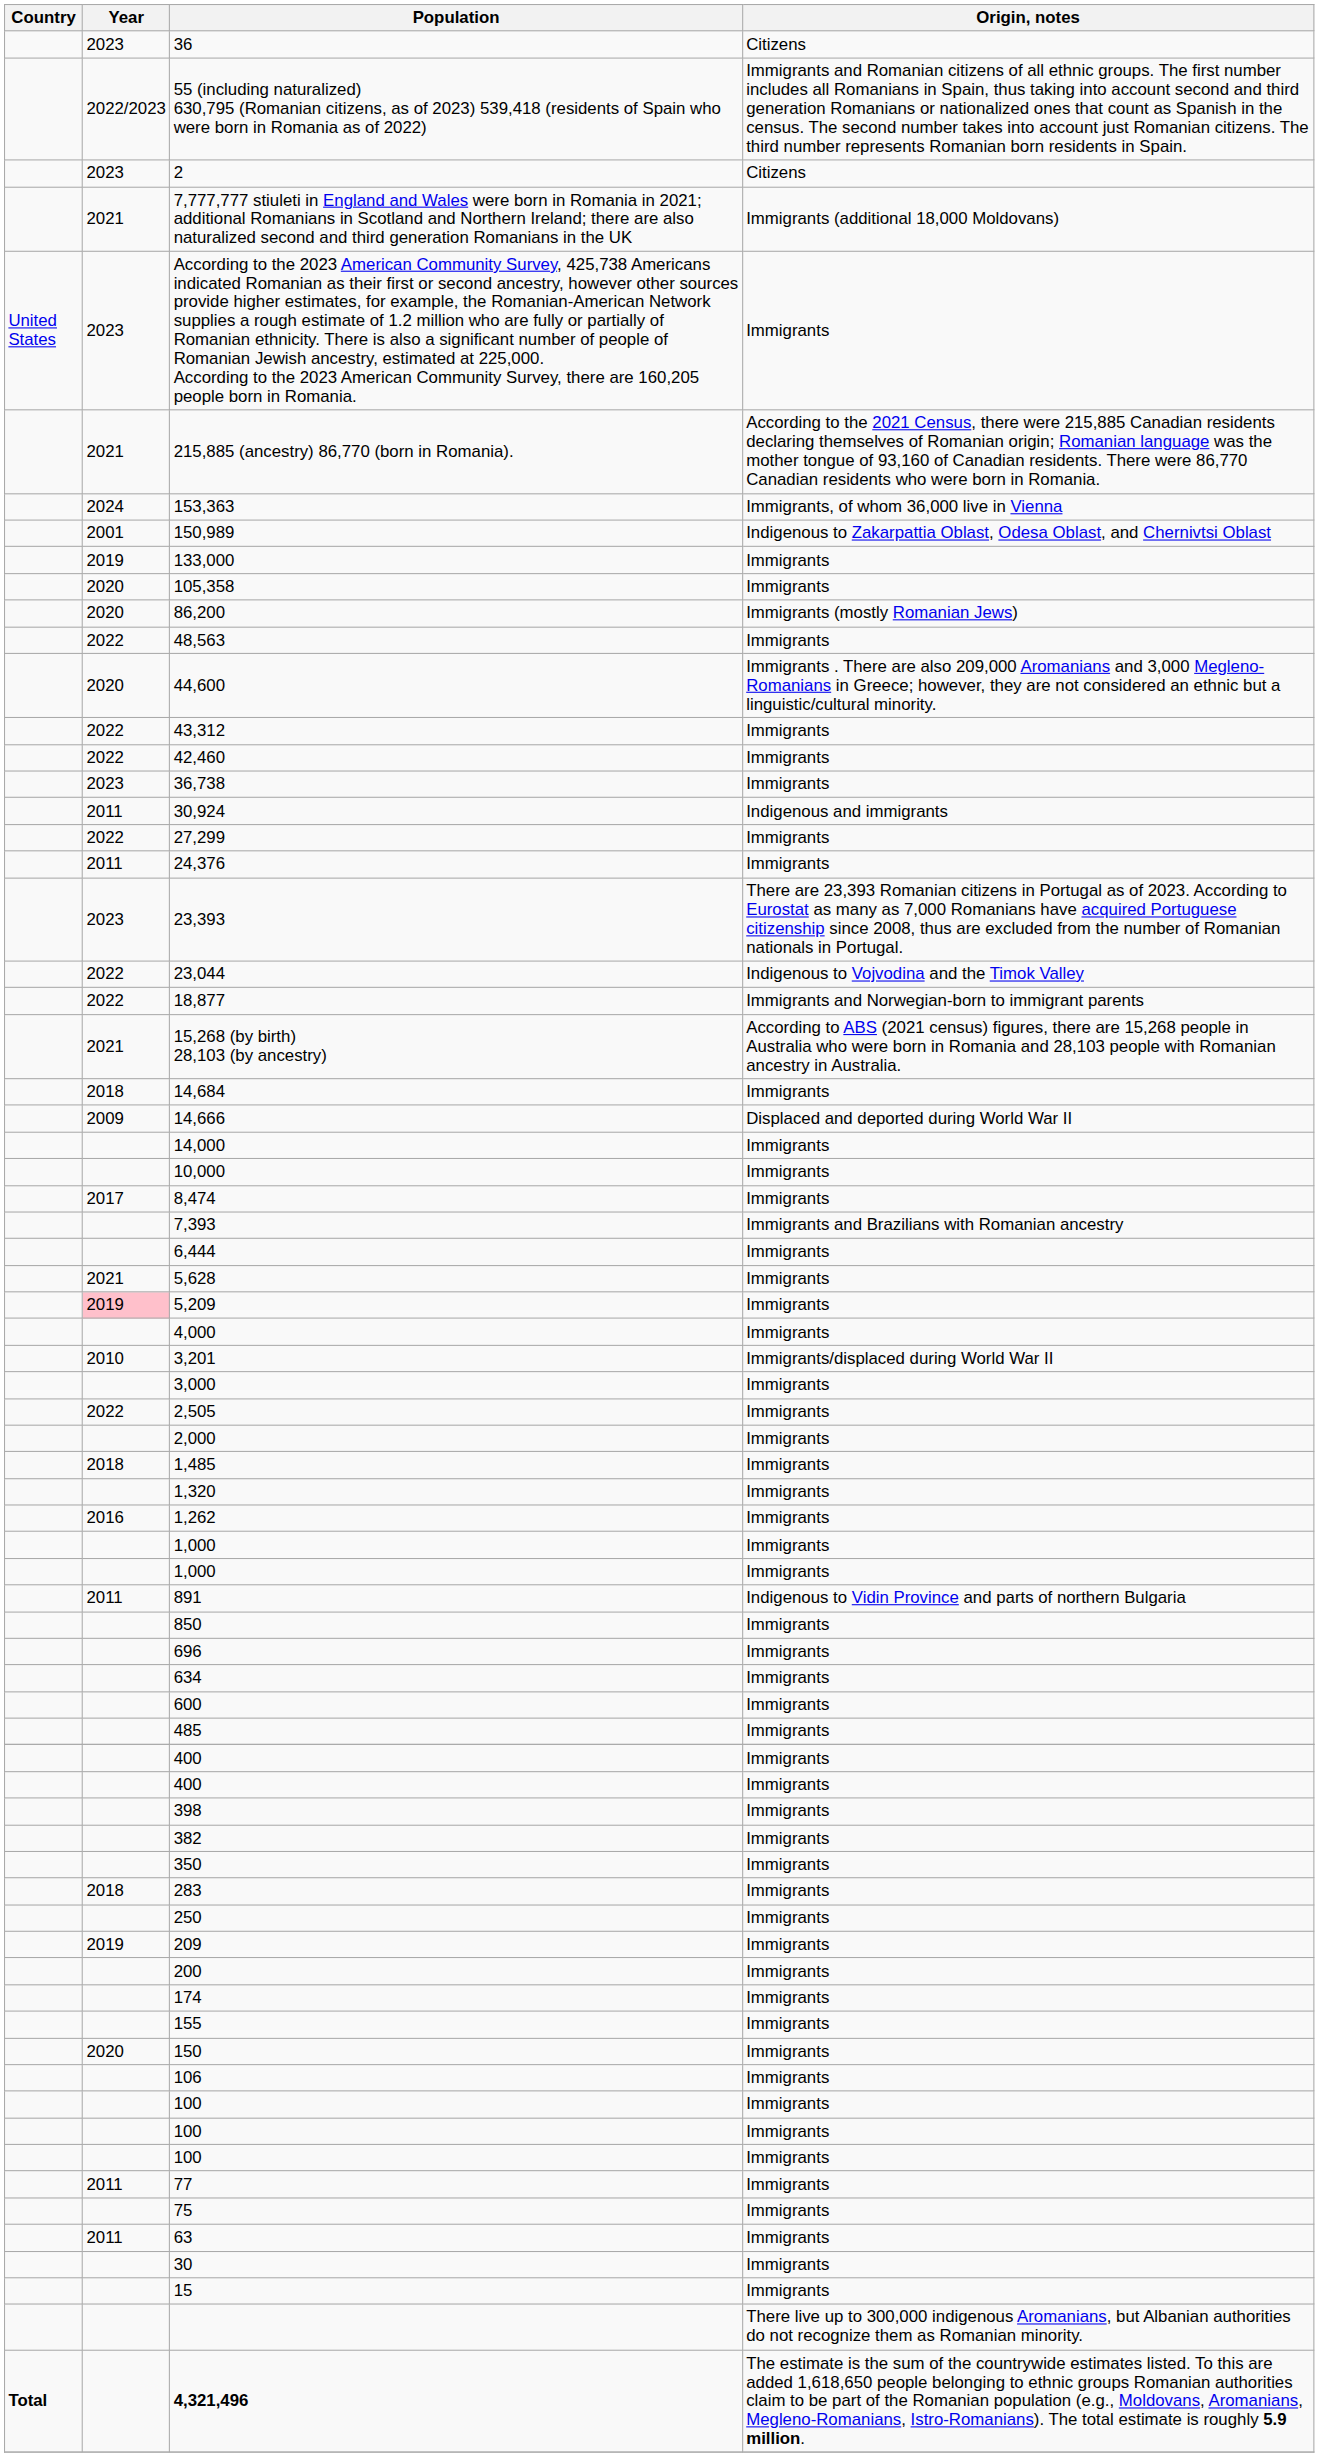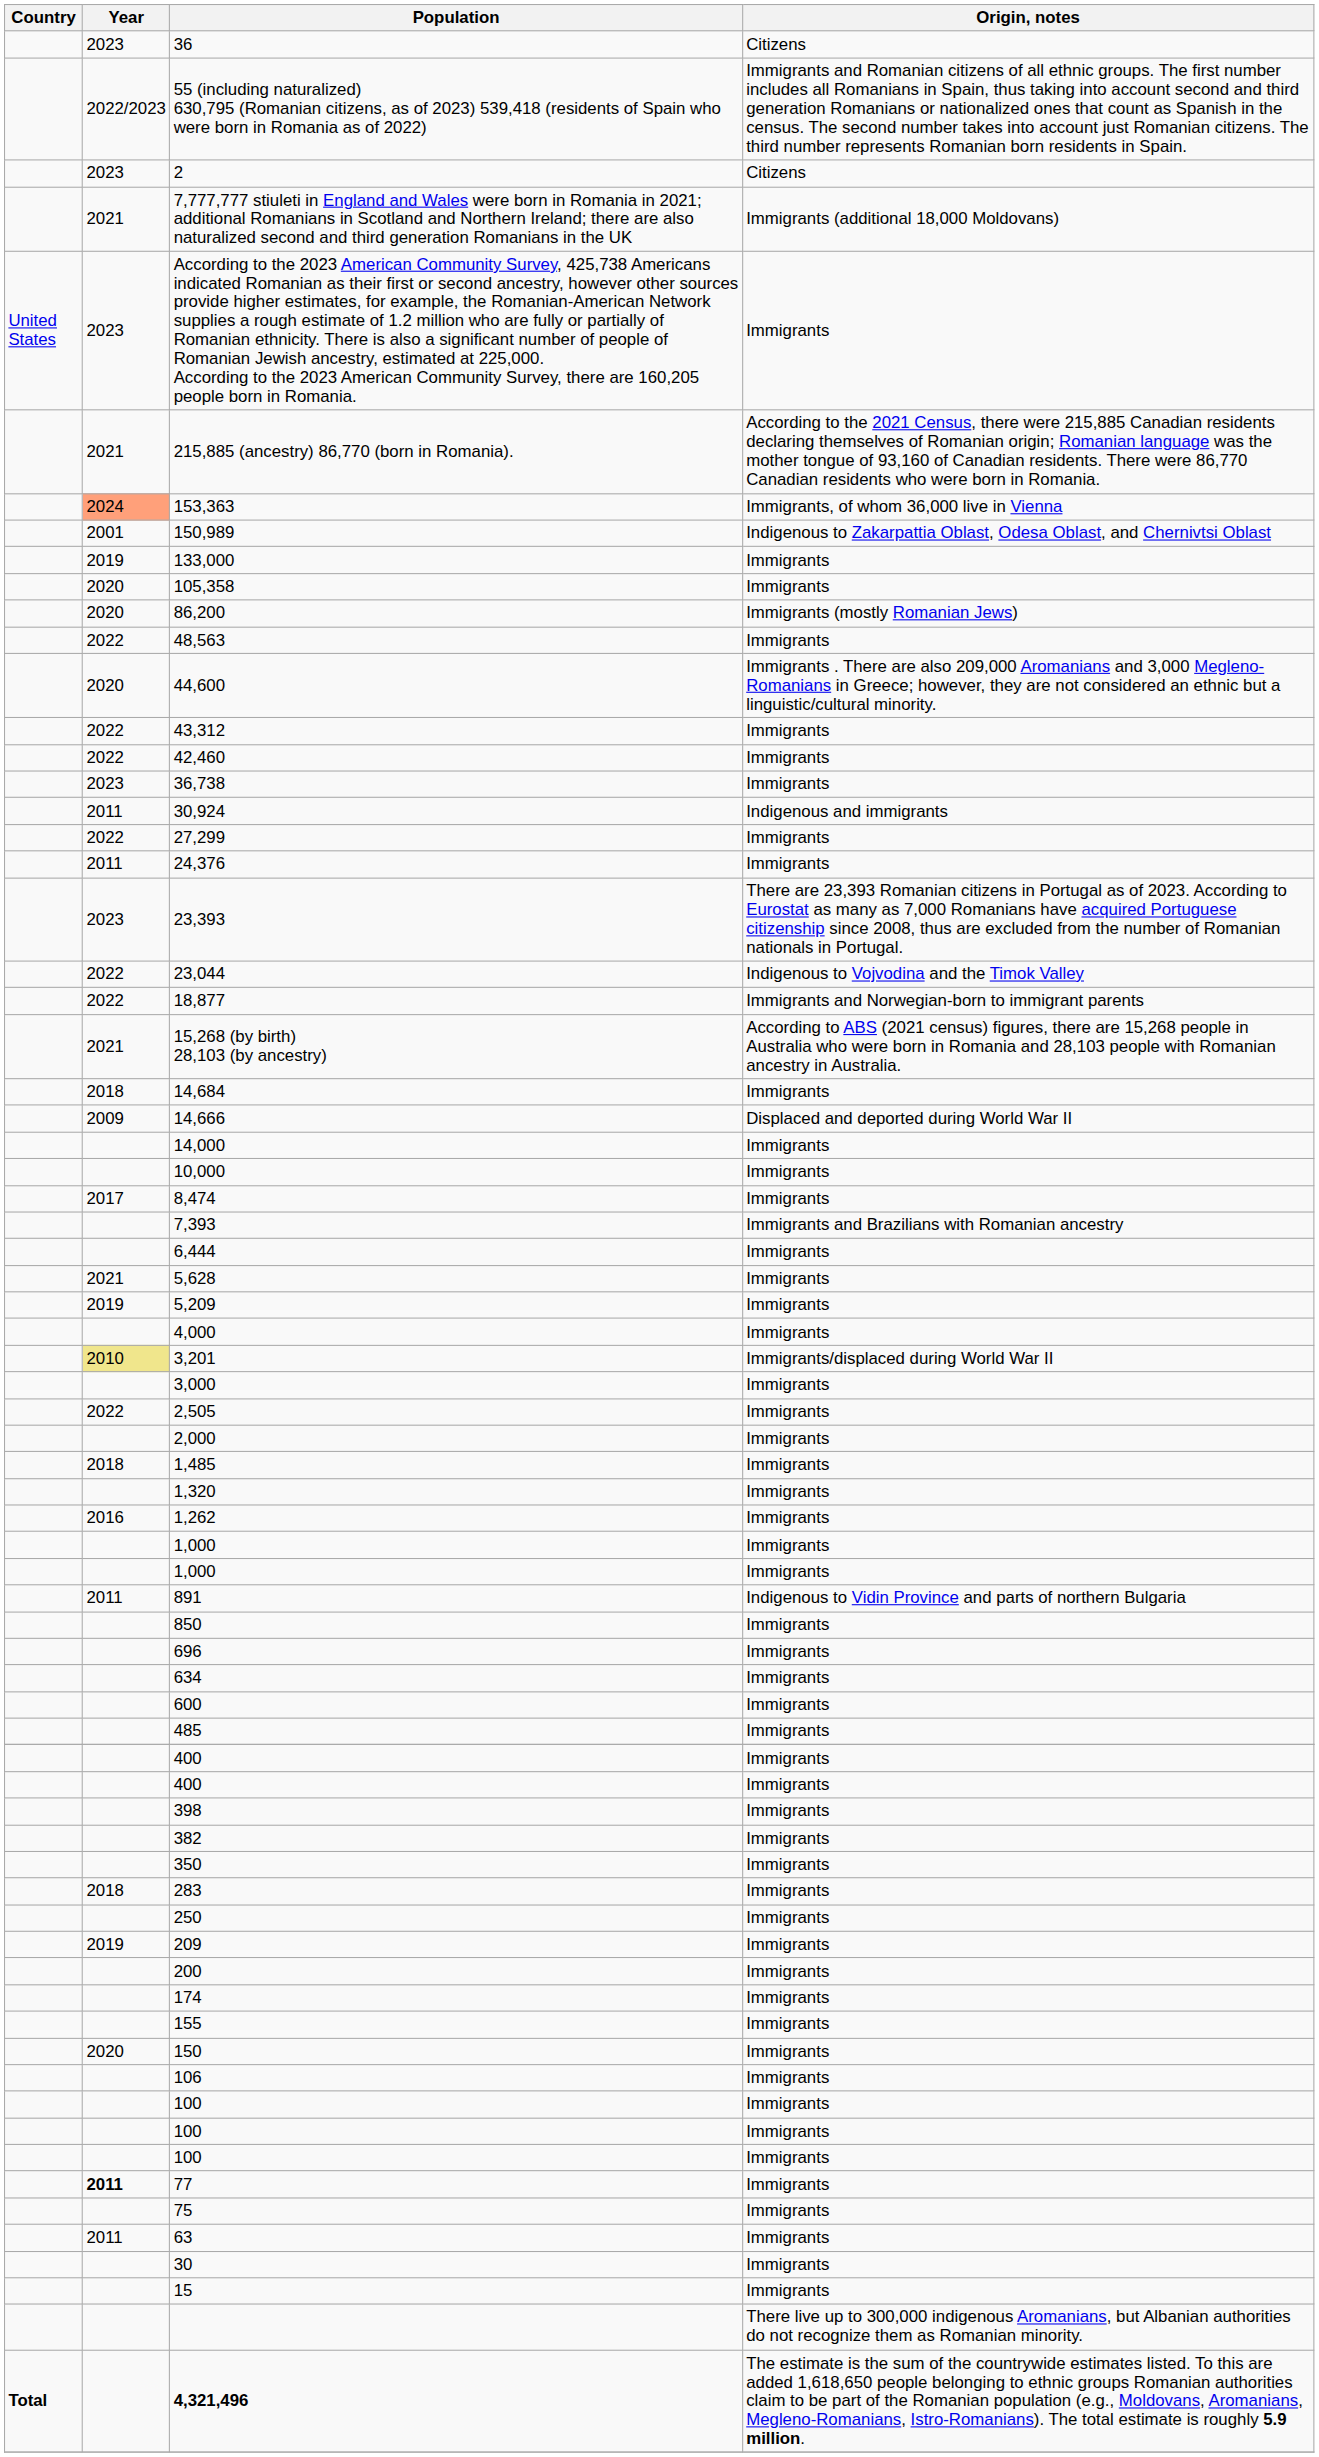153,363 | Year: no background -> lightsalmon background
5,209 | Year: pink background -> no background
3,201 | Year: no background -> khaki background
77 | Year: normal -> bold
